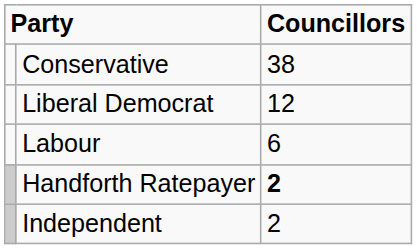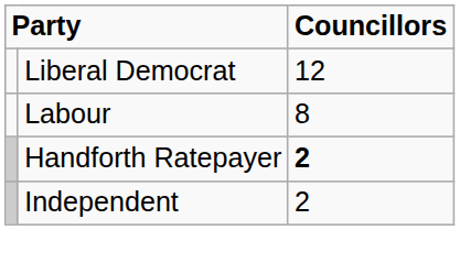- row: Conservative | 38
Labour | Councillors: 6 -> 8
